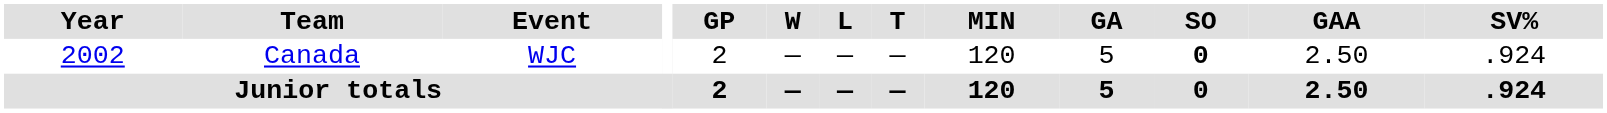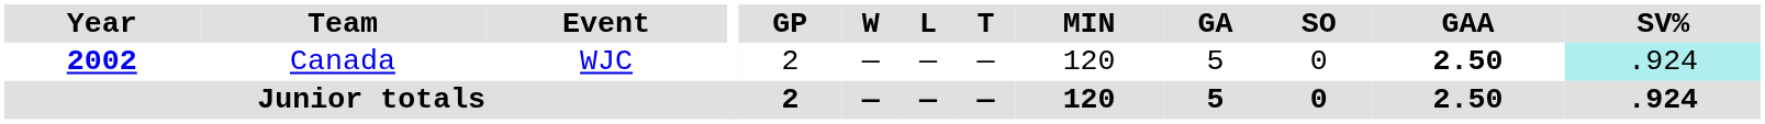Canada | Year: normal -> bold
Canada | SO: bold -> normal
Canada | GAA: normal -> bold
Canada | SV%: no background -> paleturquoise background
